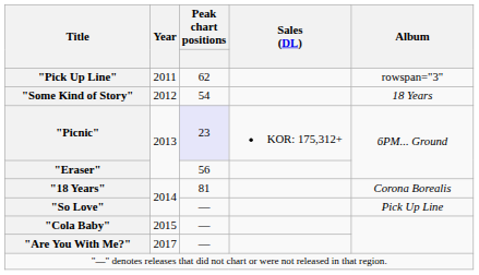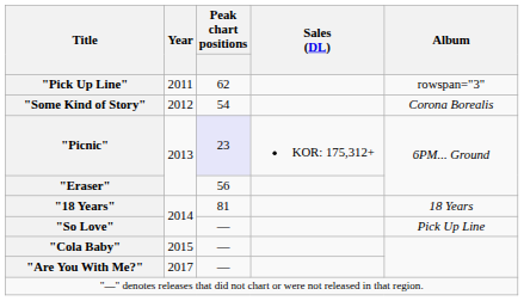"Some Kind of Story" | Album: 18 Years -> Corona Borealis
"18 Years" | Album: Corona Borealis -> 18 Years
